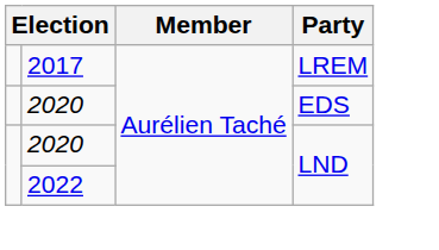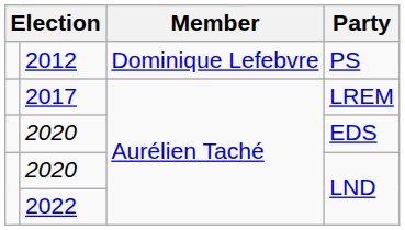+ row: 2012 | Dominique Lefebvre | PS
